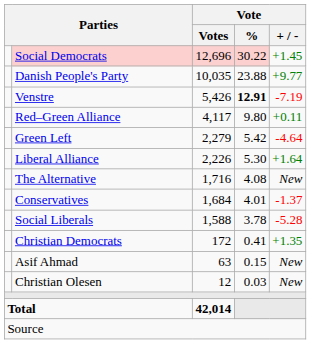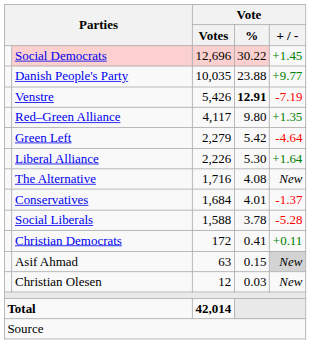Red–Green Alliance | Vote / + / -: +0.11 -> +1.35
Christian Democrats | Vote / + / -: +1.35 -> +0.11
Asif Ahmad | Vote / + / -: no background -> lightgrey background
